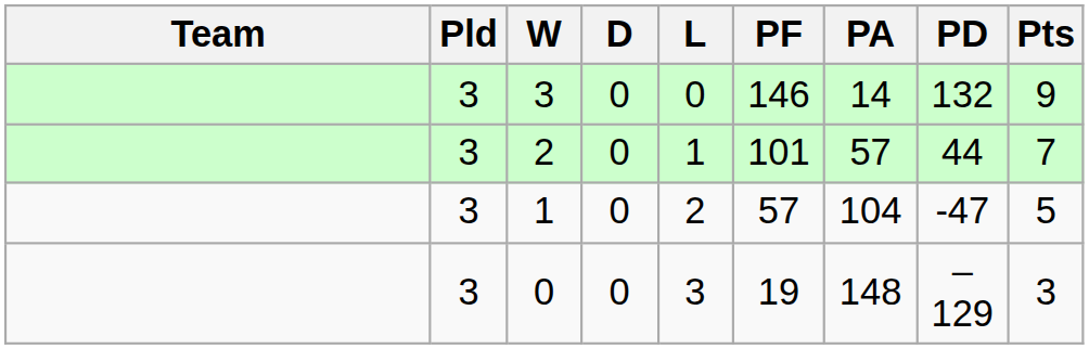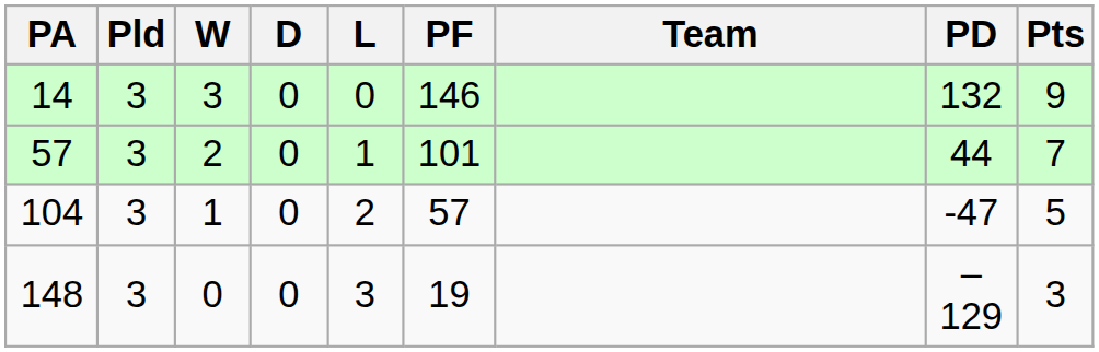columns swapped: Team <-> PA
